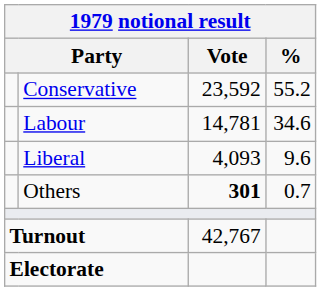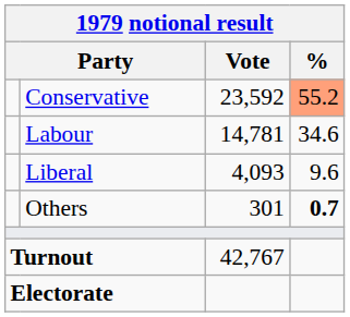Conservative | %: no background -> lightsalmon background
Others | Vote: bold -> normal
Others | %: normal -> bold
